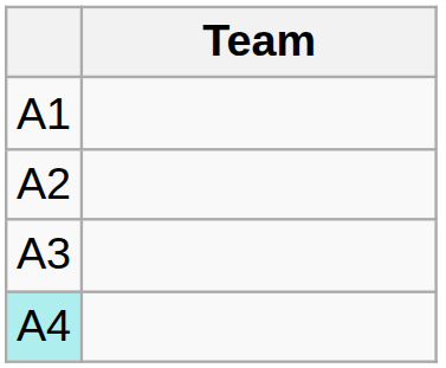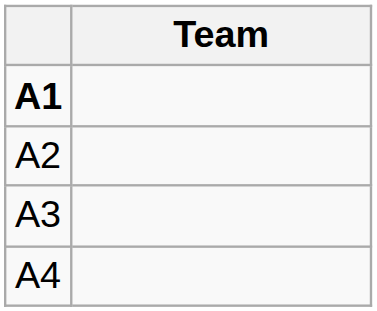A1 | column 1: normal -> bold
A4 | column 1: paleturquoise background -> no background
